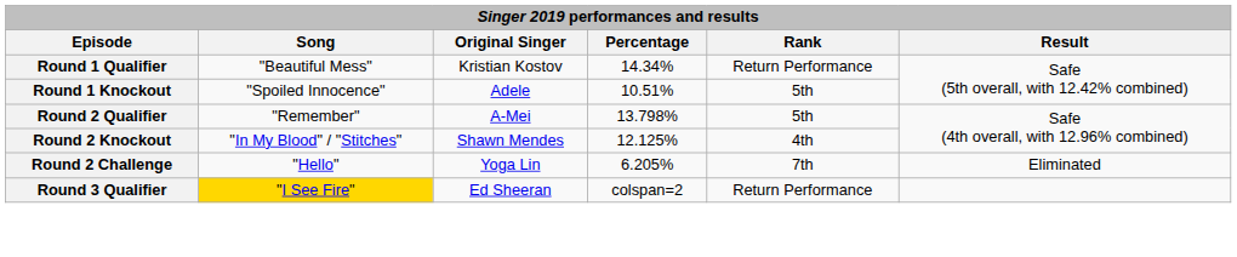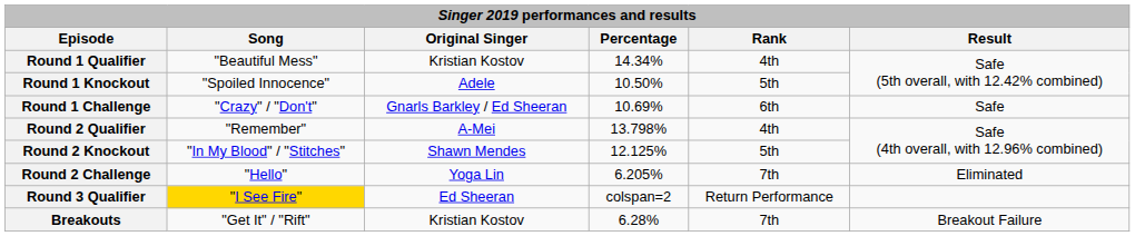Round 1 Qualifier | Rank: Return Performance -> 4th
Round 1 Knockout | Percentage: 10.51% -> 10.50%
+ row: Round 1 Challenge | "Crazy" / "Don't" | Gnarls Barkley / Ed Sheeran | 10.69% | 6th | Safe
Round 2 Qualifier | Rank: 5th -> 4th
Round 2 Knockout | Rank: 4th -> 5th
+ row: Breakouts | "Get It" / "Rift" | Kristian Kostov | 6.28% | 7th | Breakout Failure
